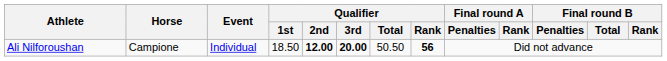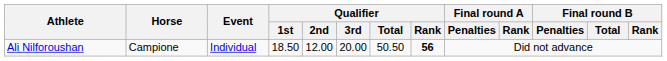Ali Nilforoushan | Qualifier / 2nd: bold -> normal
Ali Nilforoushan | Qualifier / 3rd: bold -> normal
